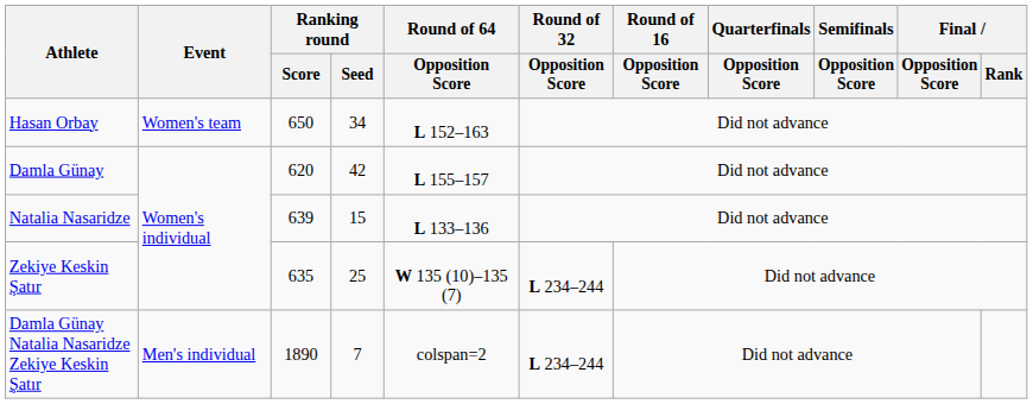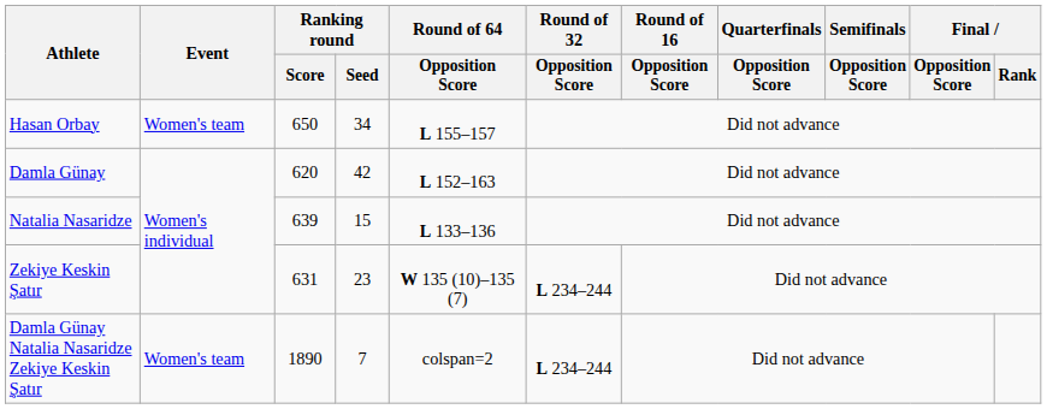Hasan Orbay | Round of 64 / Opposition Score: L 152–163 -> L 155–157
Damla Günay | Round of 64 / Opposition Score: L 155–157 -> L 152–163
Zekiye Keskin Şatır | Ranking round / Score: 635 -> 631
Zekiye Keskin Şatır | Ranking round / Seed: 25 -> 23
Damla Günay Natalia Nasaridze Zekiye Keskin Şatır | Event: Men's individual -> Women's team
